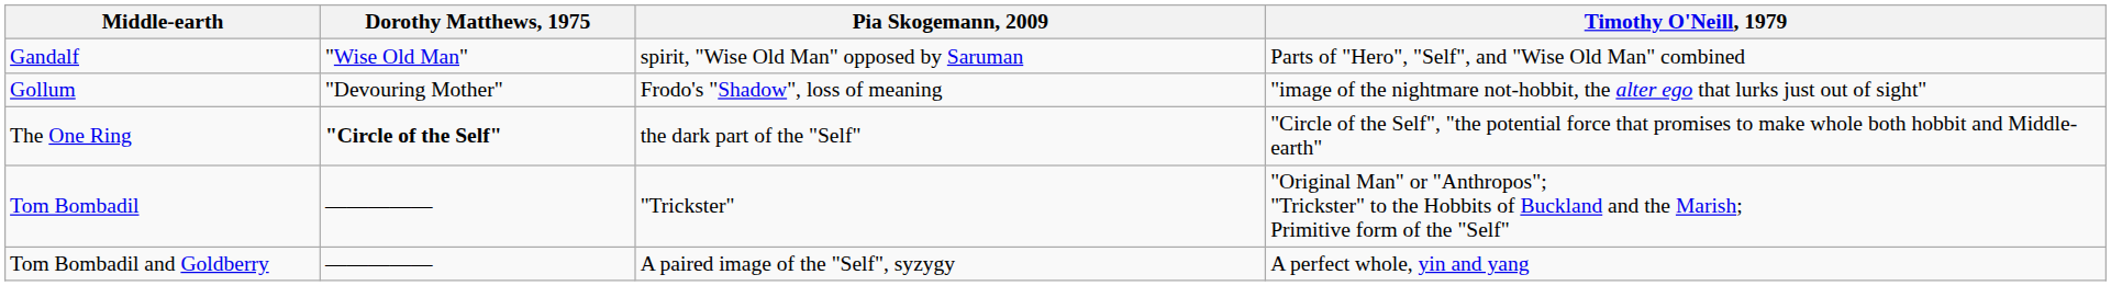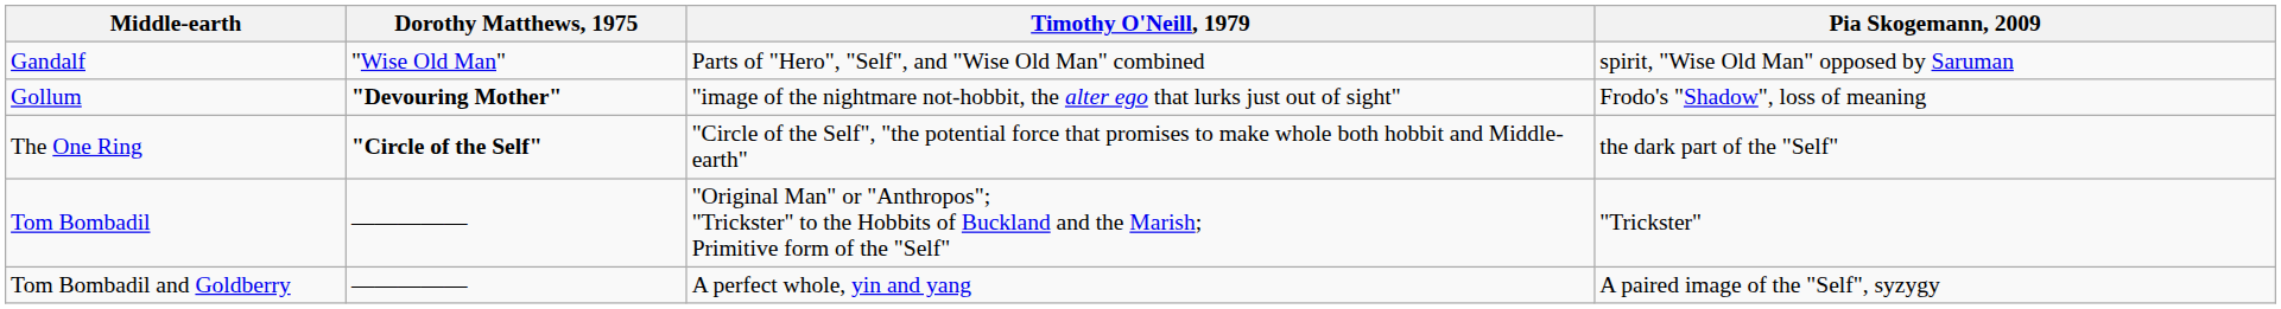columns swapped: Timothy O'Neill, 1979 <-> Pia Skogemann, 2009
Gollum | Dorothy Matthews, 1975: normal -> bold
